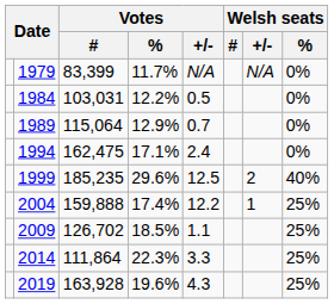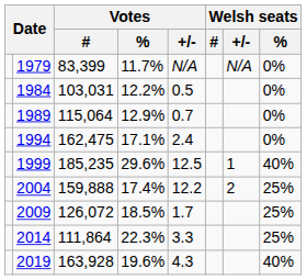1999 | Welsh seats / +/-: 2 -> 1
2004 | Welsh seats / +/-: 1 -> 2
2009 | Votes / #: 126,702 -> 126,072
2009 | Votes / +/-: 1.1 -> 1.7
2019 | Welsh seats / %: 25% -> 40%
